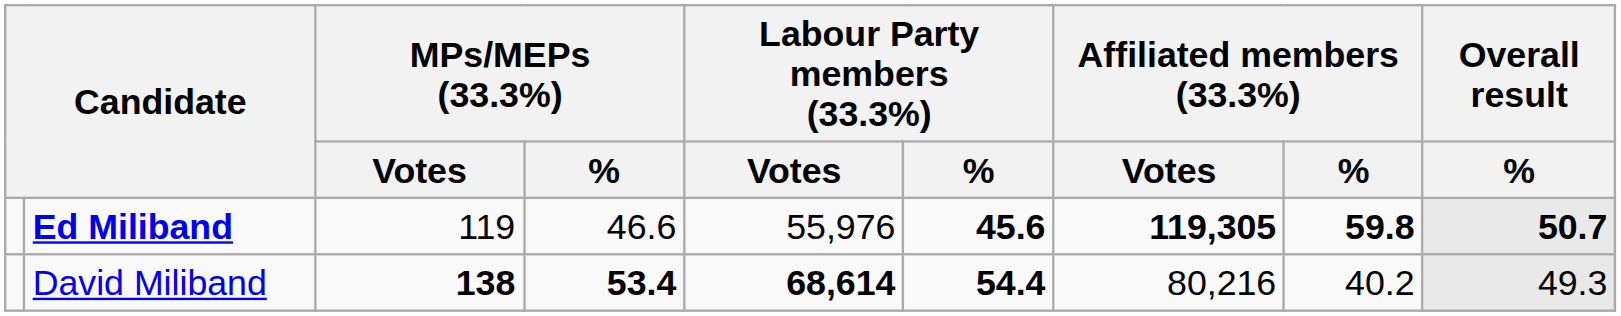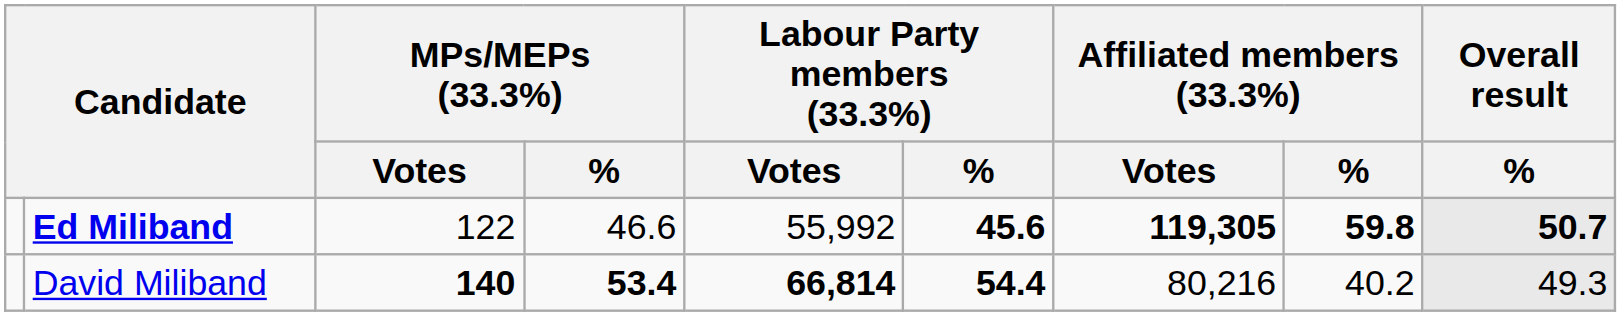Ed Miliband | MPs/MEPs (33.3%) / Votes: 119 -> 122
Ed Miliband | Labour Party members (33.3%) / Votes: 55,976 -> 55,992
David Miliband | MPs/MEPs (33.3%) / Votes: 138 -> 140
David Miliband | Labour Party members (33.3%) / Votes: 68,614 -> 66,814
